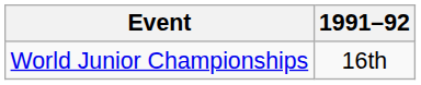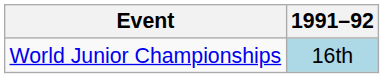World Junior Championships | 1991–92: no background -> lightblue background
